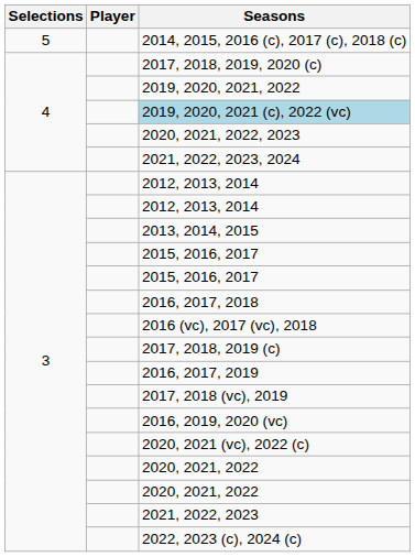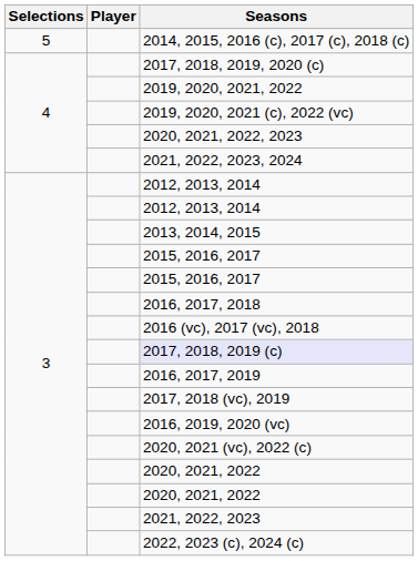2019, 2020, 2021 (c), 2022 (vc) | Seasons: lightblue background -> no background
2017, 2018, 2019 (c) | Seasons: no background -> lavender background
